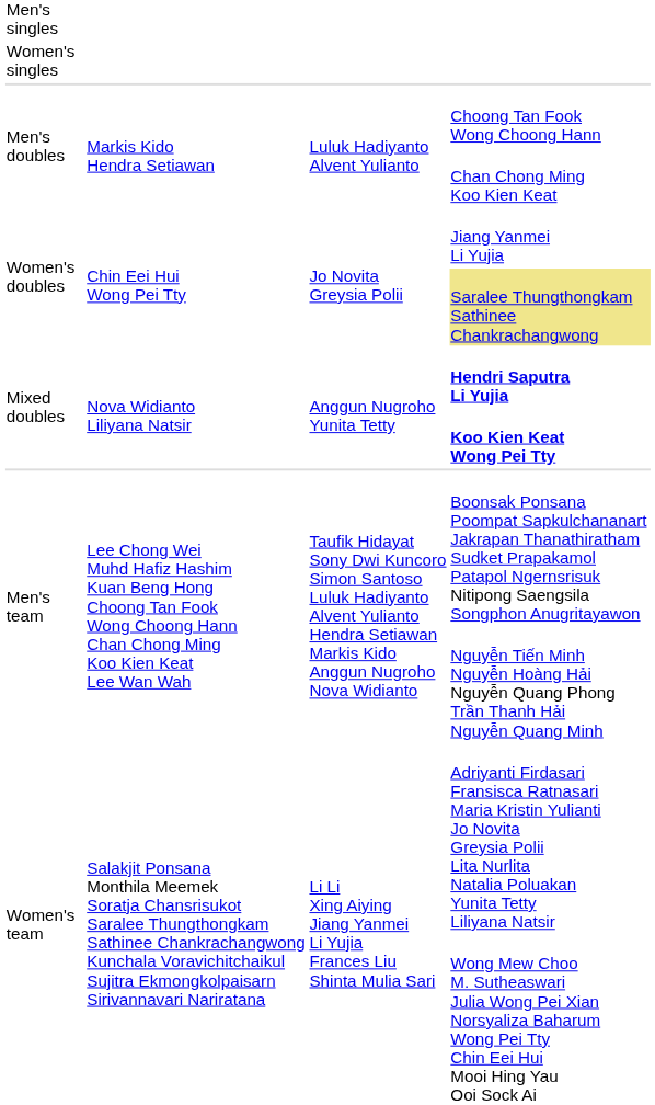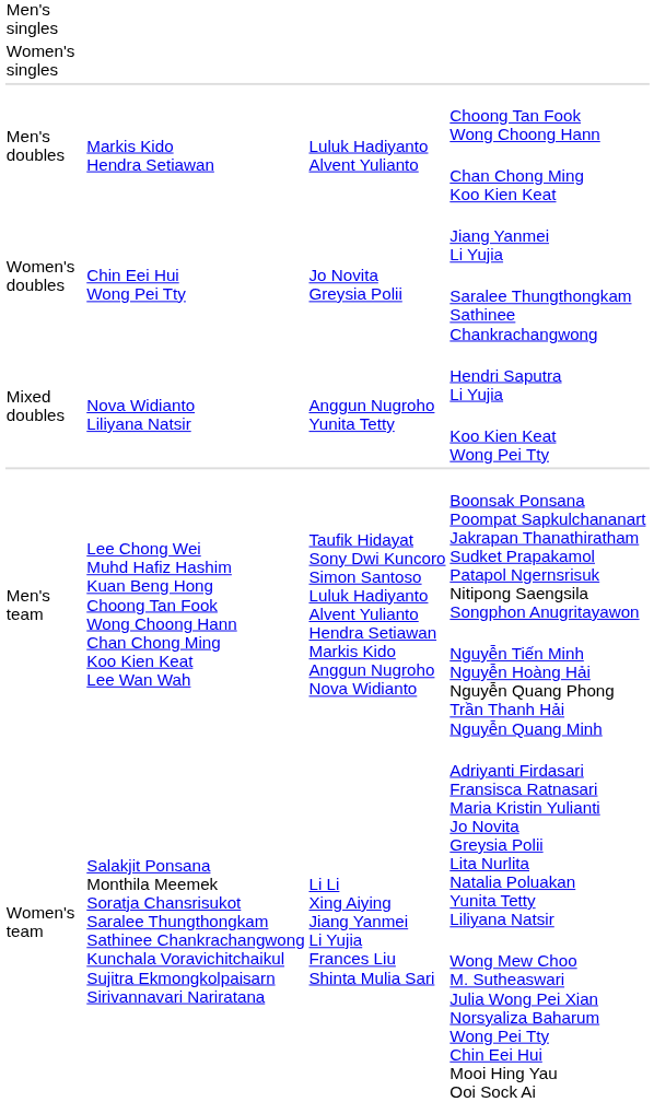Saralee Thungthongkam Sathinee Chankrachangwong | column 4: khaki background -> no background
Hendri Saputra Li Yujia | column 4: bold -> normal
Koo Kien Keat Wong Pei Tty | column 4: bold -> normal
